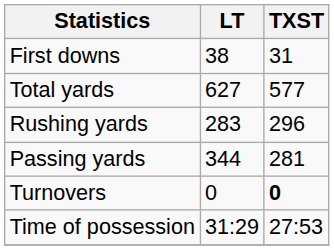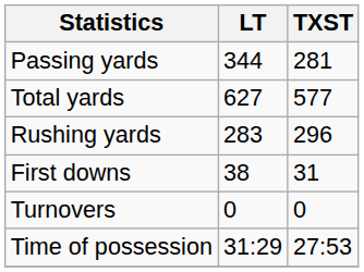rows swapped: First downs <-> Passing yards
Turnovers | TXST: bold -> normal
